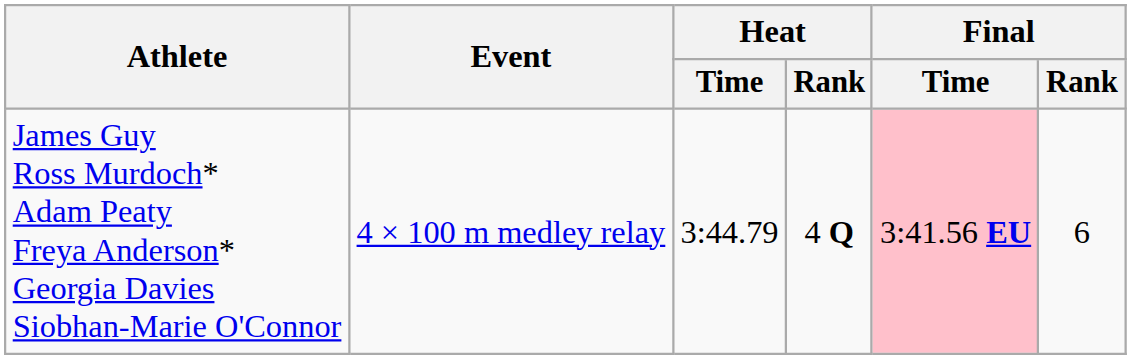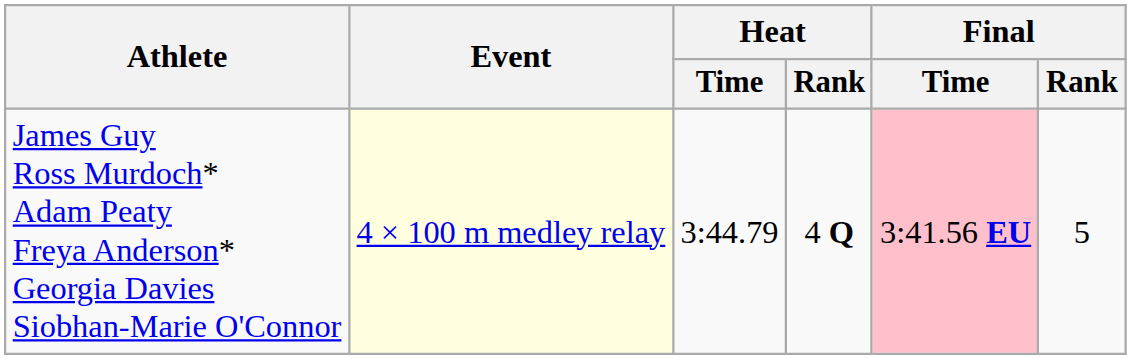row 3 | Event: no background -> lightyellow background
row 3 | Final / Rank: 6 -> 5
